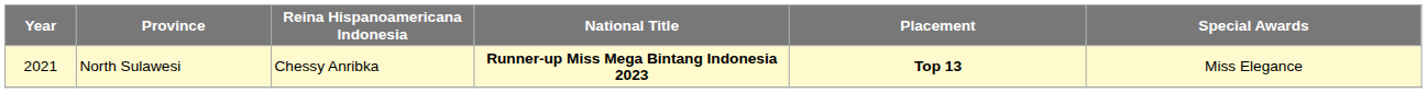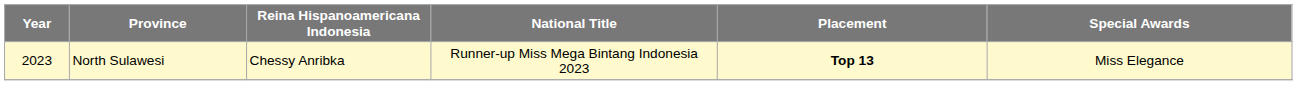North Sulawesi | Year: 2021 -> 2023
North Sulawesi | National Title: bold -> normal
